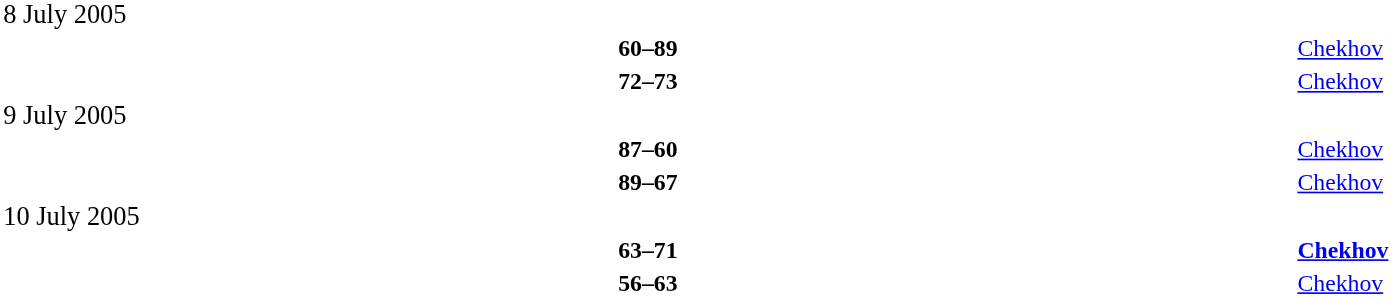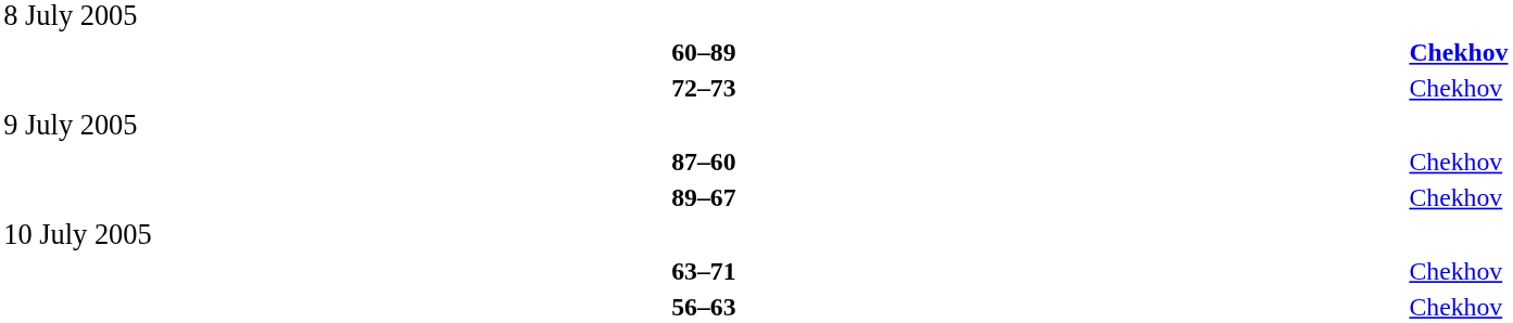60–89 | column 3: normal -> bold
63–71 | column 3: bold -> normal
